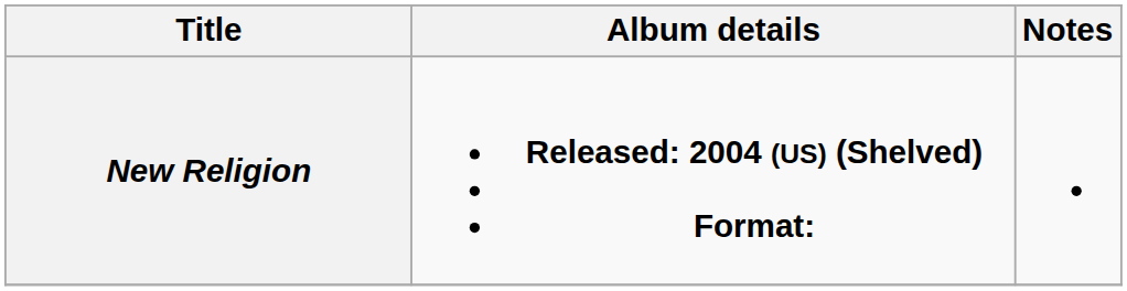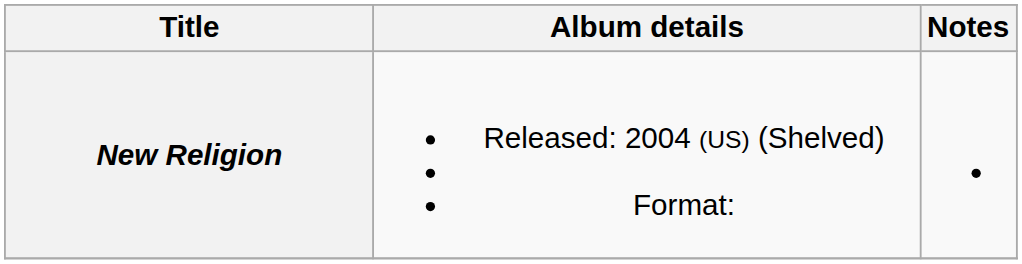New Religion | Album details: bold -> normal
